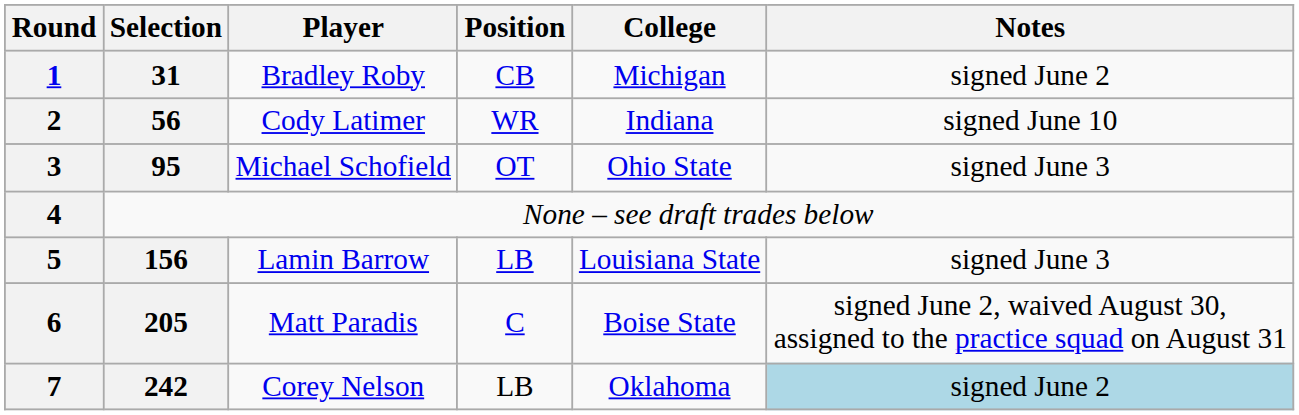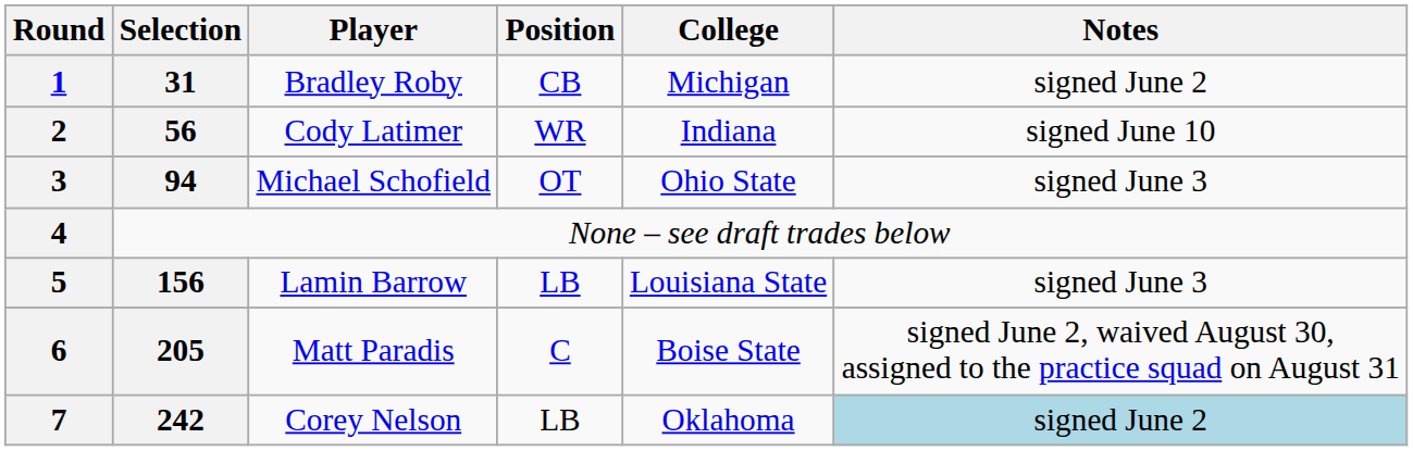3 | Selection: 95 -> 94
